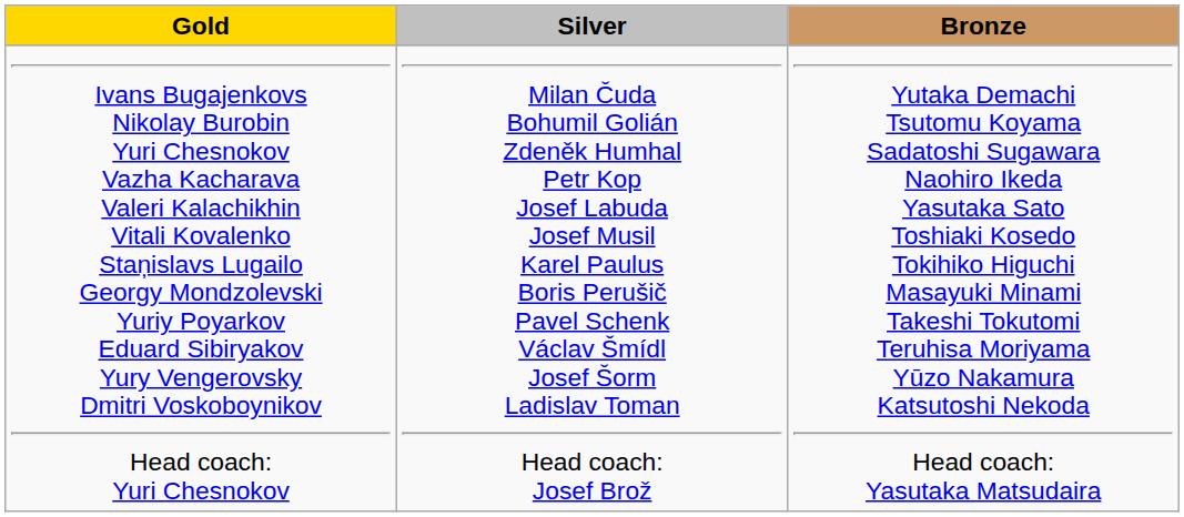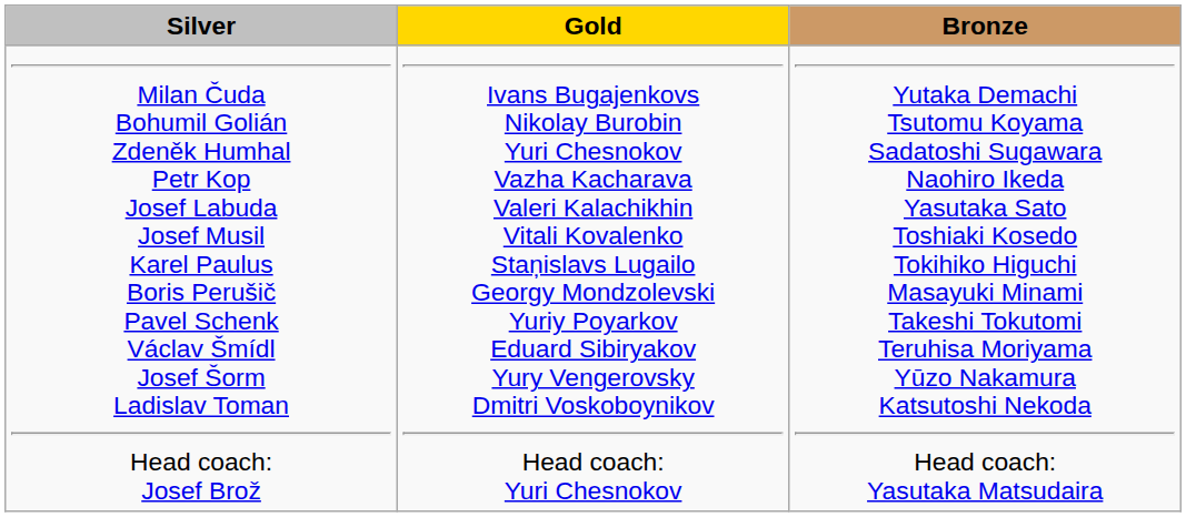columns swapped: Gold <-> Silver
